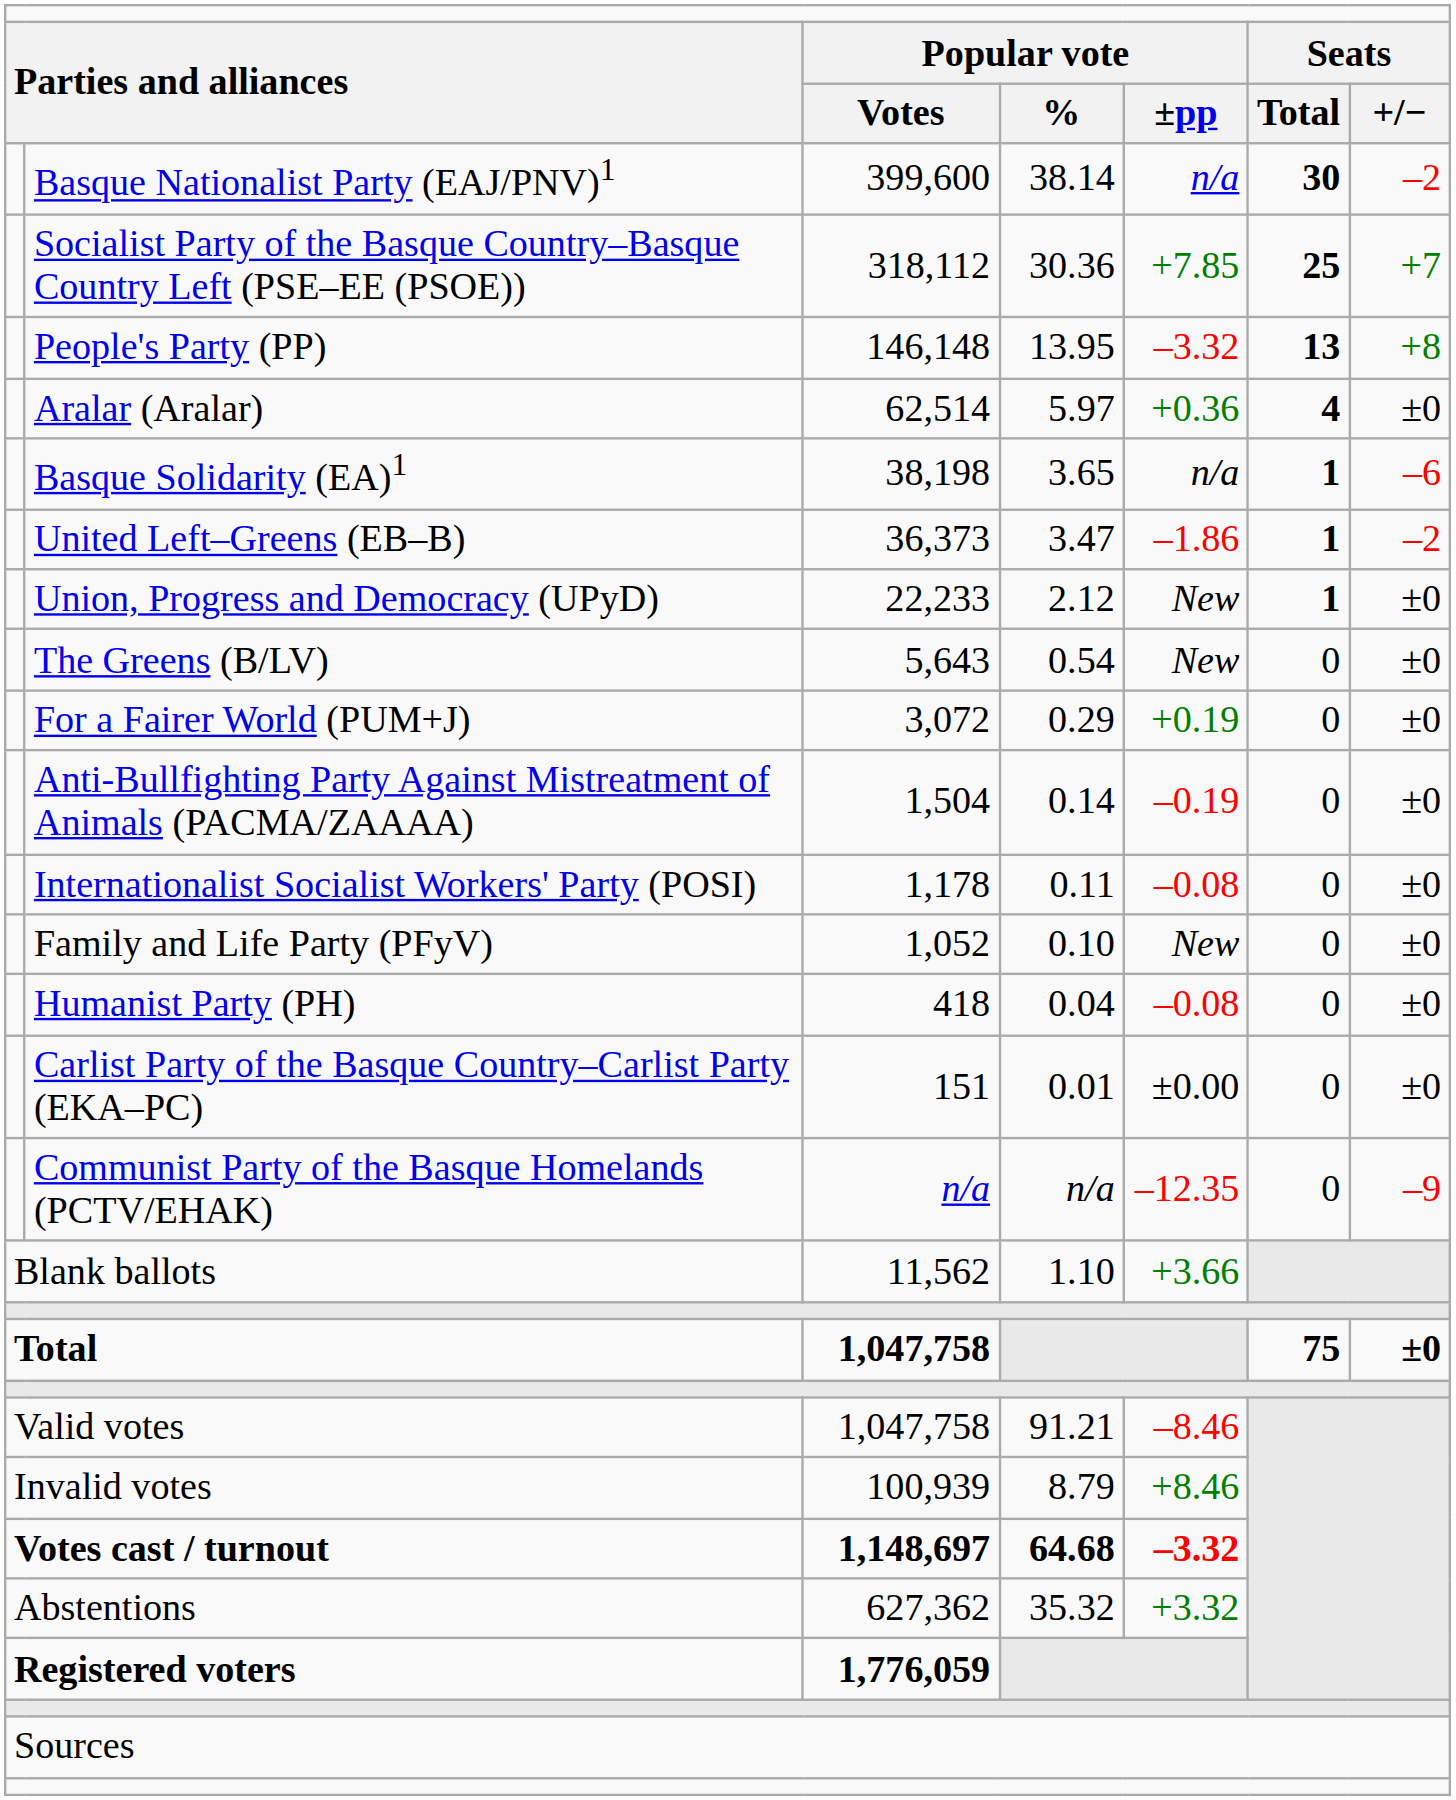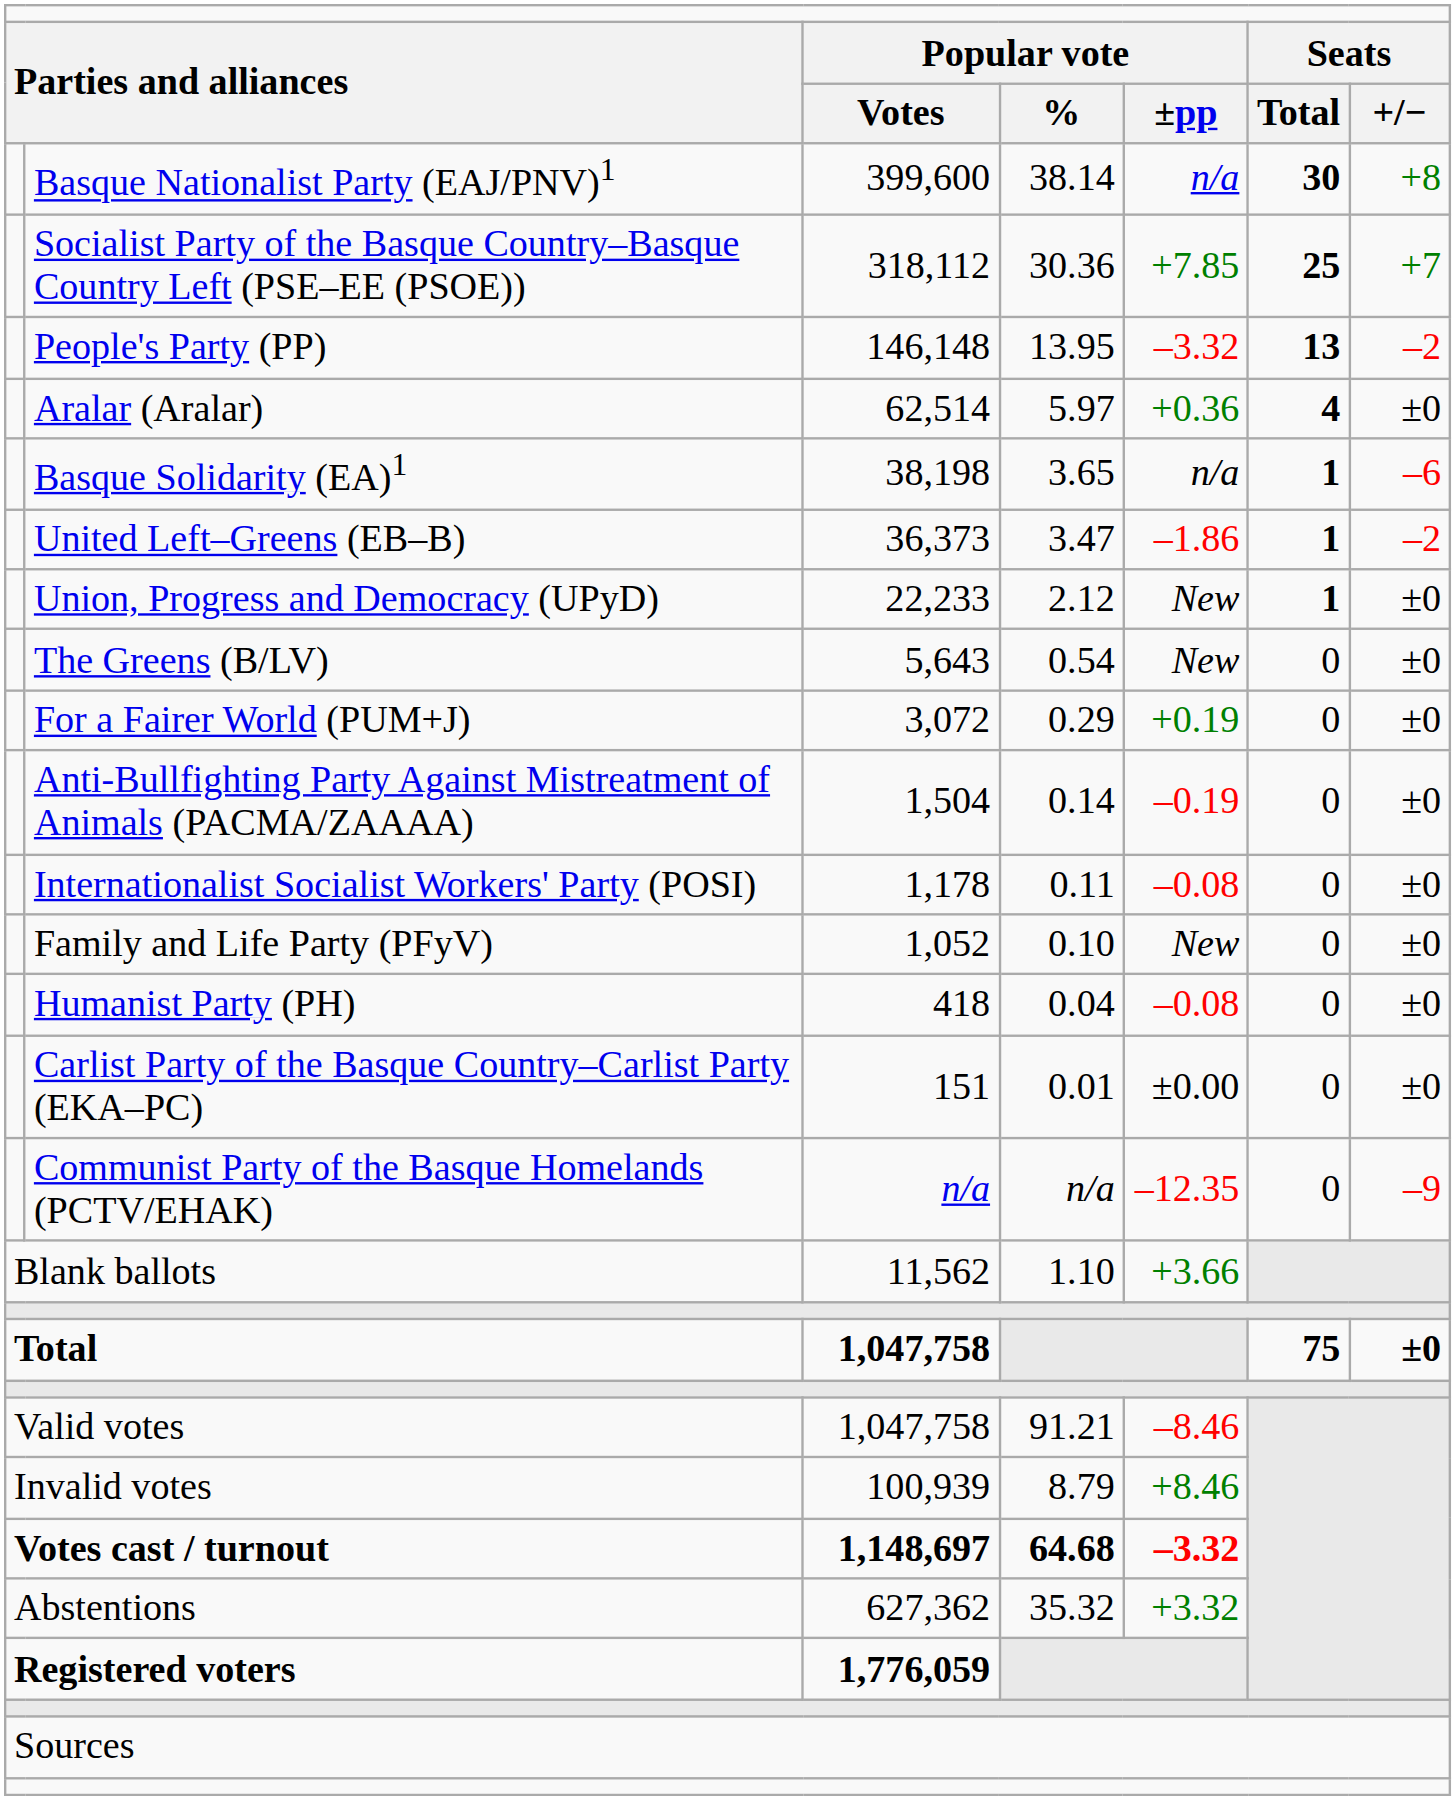Basque Nationalist Party (EAJ/PNV)1 | column 7: –2 -> +8
People's Party (PP) | column 7: +8 -> –2
